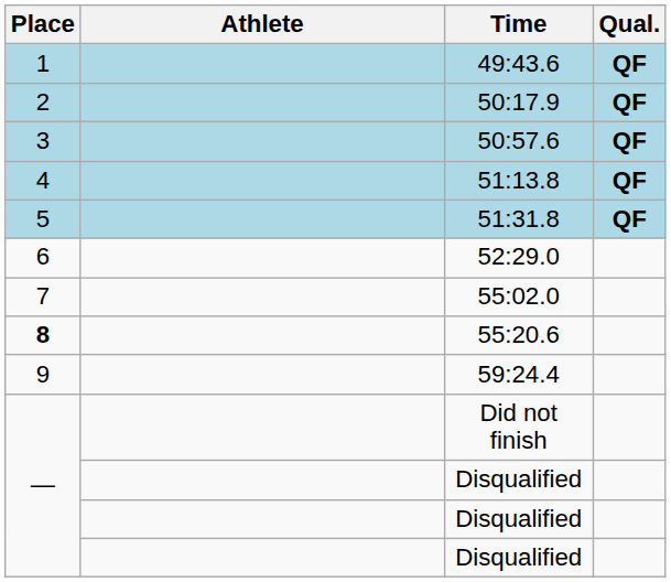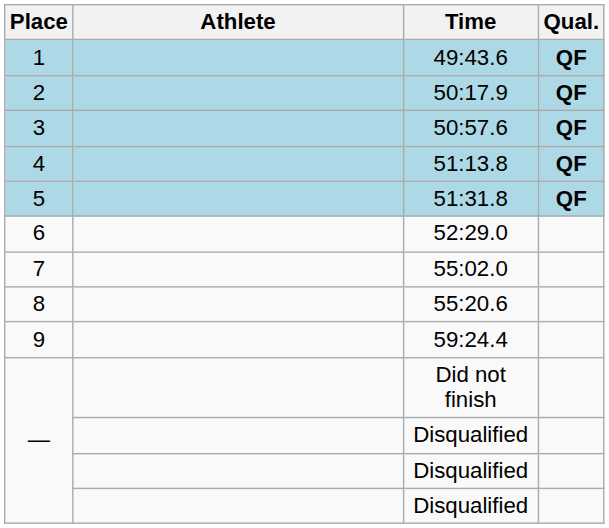55:20.6 | Place: bold -> normal
